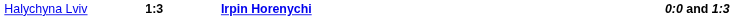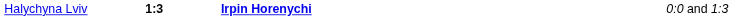Halychyna Lviv | column 4: bold -> normal
